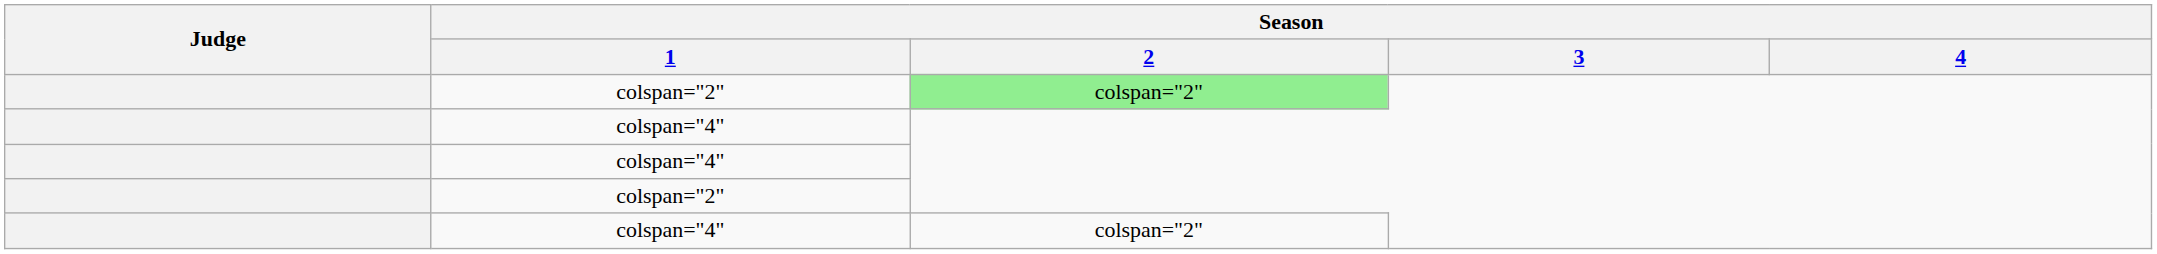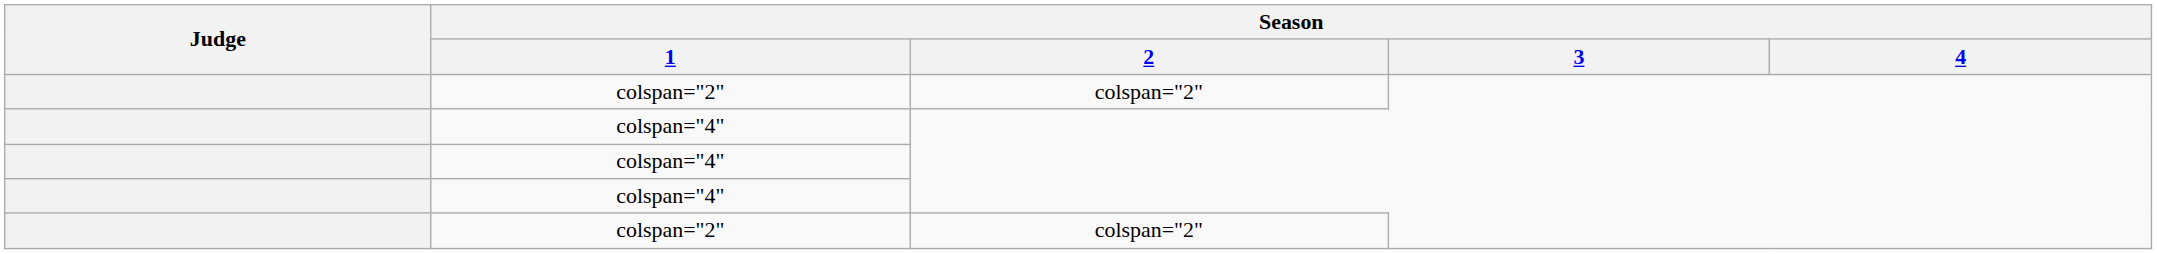row 3 | Season / 2: lightgreen background -> no background
row 6 | Season / 1: colspan="2" -> colspan="4"
row 7 | Season / 1: colspan="4" -> colspan="2"
